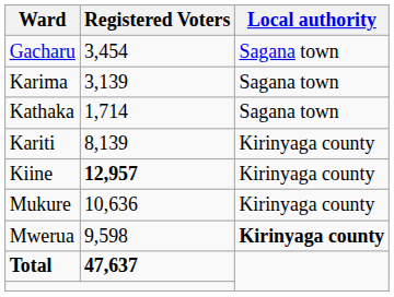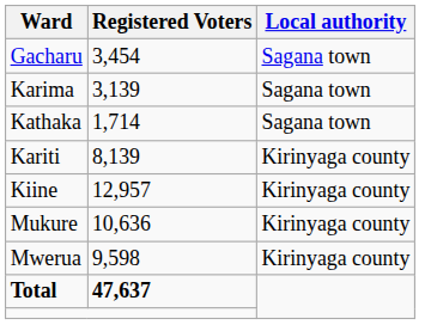Kiine | Registered Voters: bold -> normal
Mwerua | Local authority: bold -> normal
